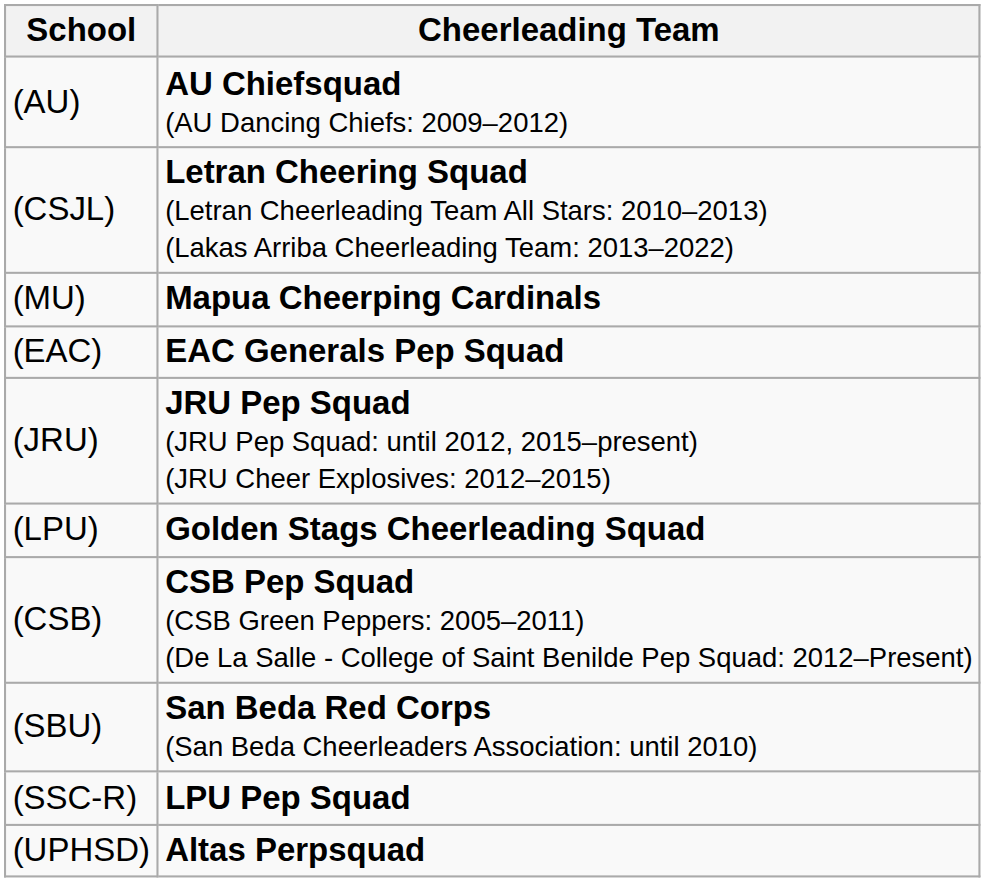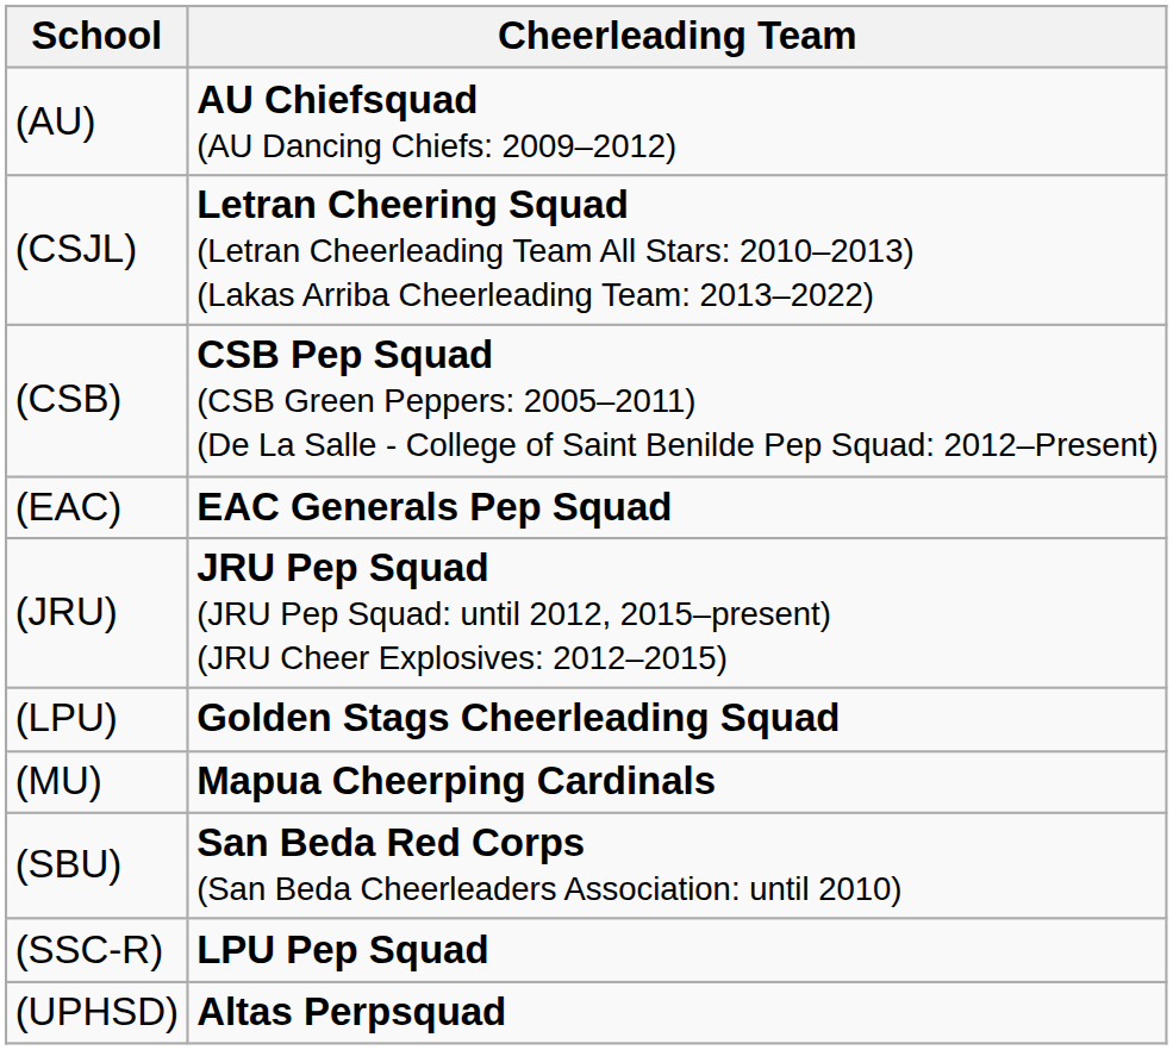rows swapped: (CSB) <-> (MU)
